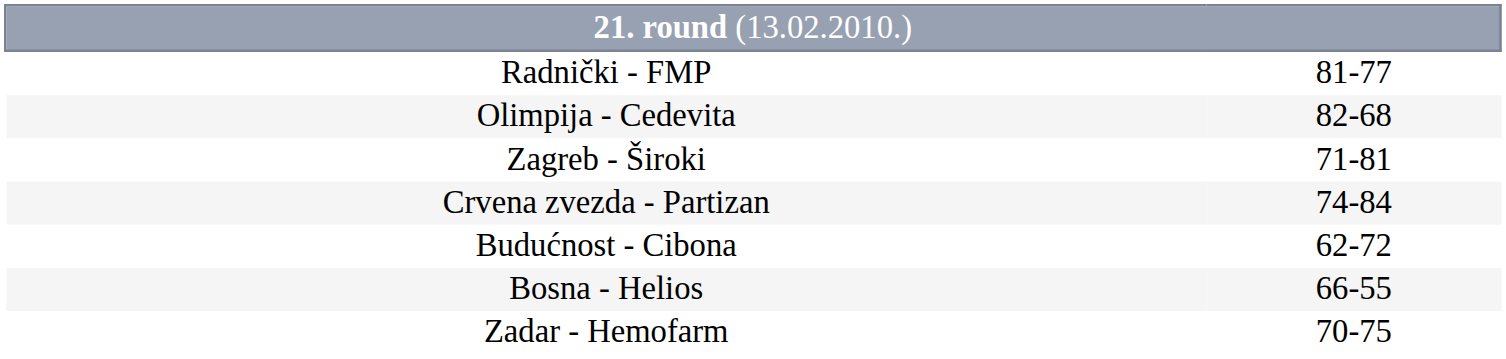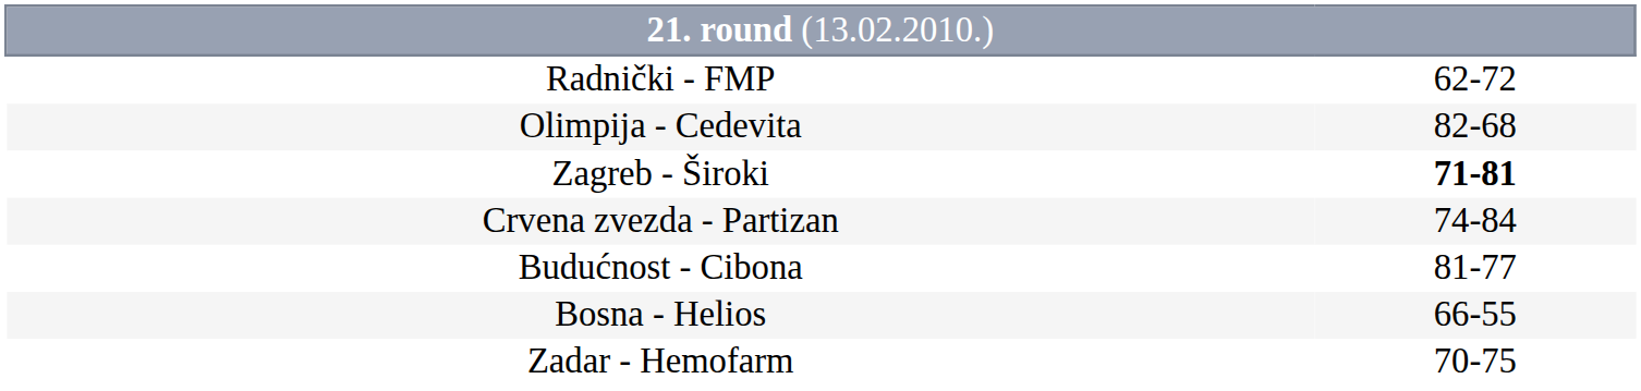Radnički - FMP | column 2: 81-77 -> 62-72
Zagreb - Široki | column 2: normal -> bold
Budućnost - Cibona | column 2: 62-72 -> 81-77
